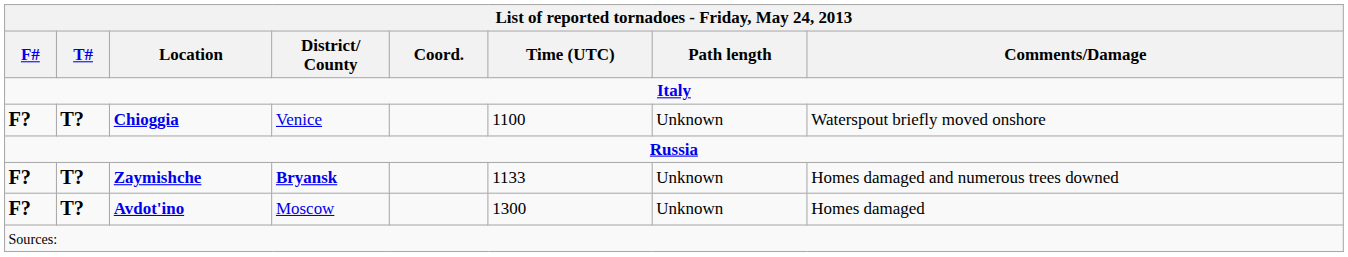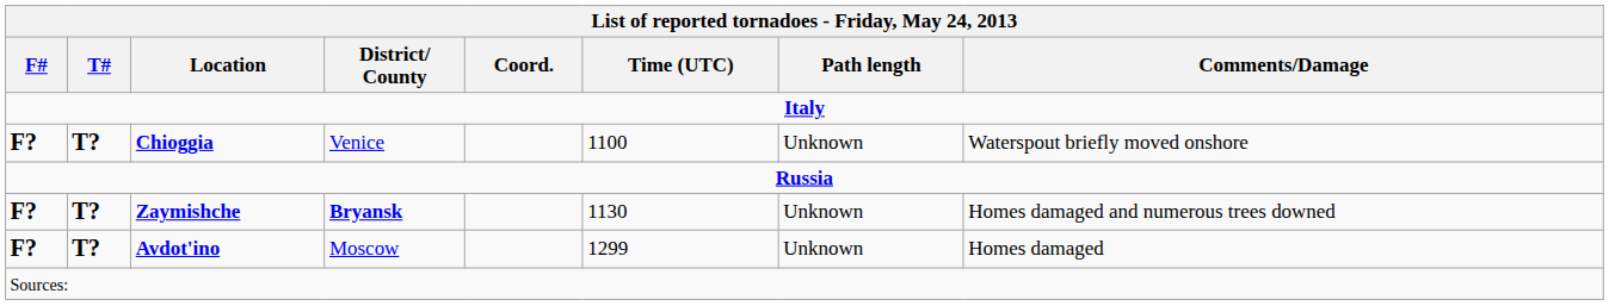Zaymishche | Time (UTC): 1133 -> 1130
Avdot'ino | Time (UTC): 1300 -> 1299
